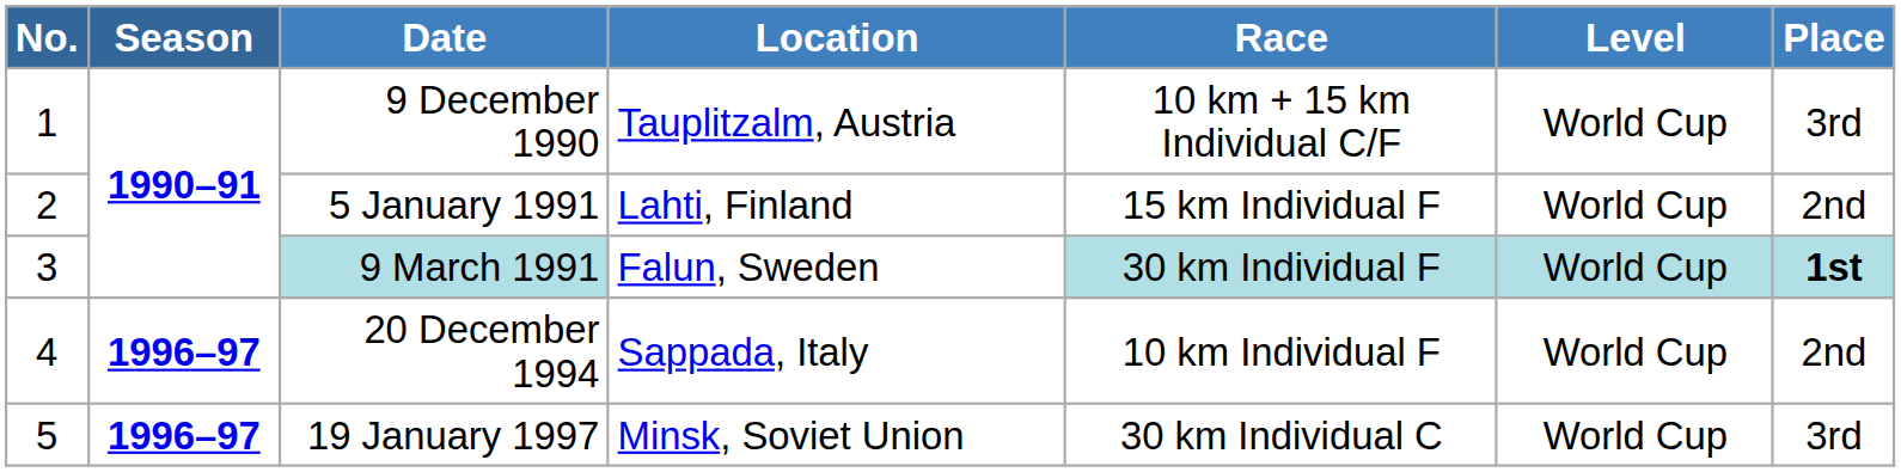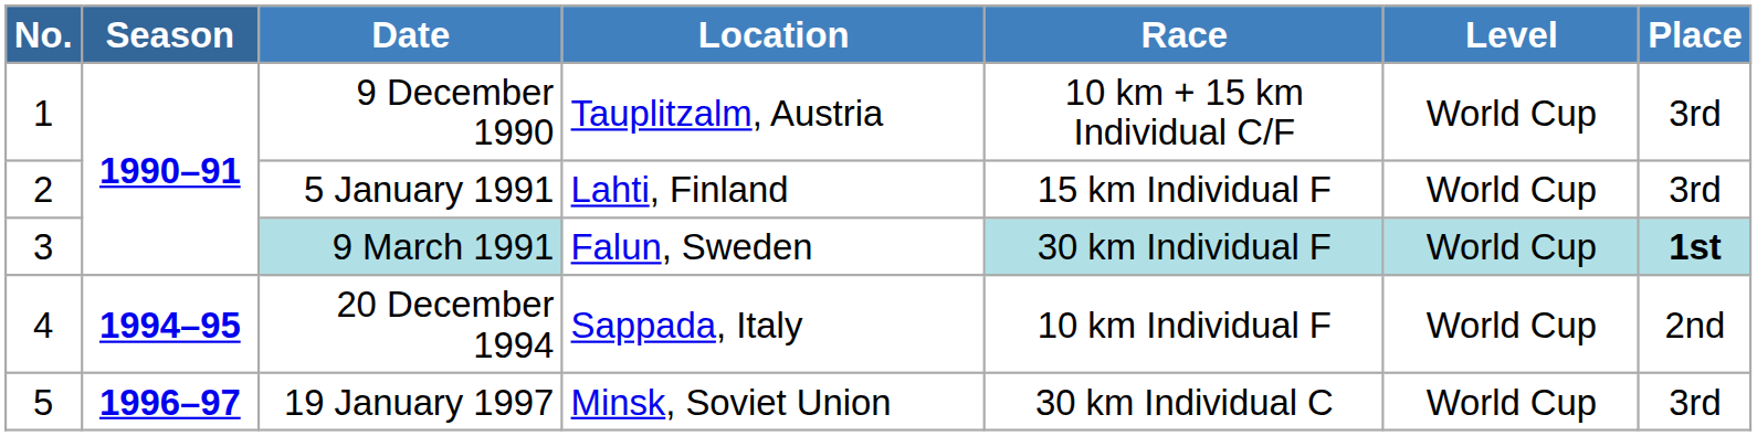5 January 1991 | Place: 2nd -> 3rd
20 December 1994 | Season: 1996–97 -> 1994–95
